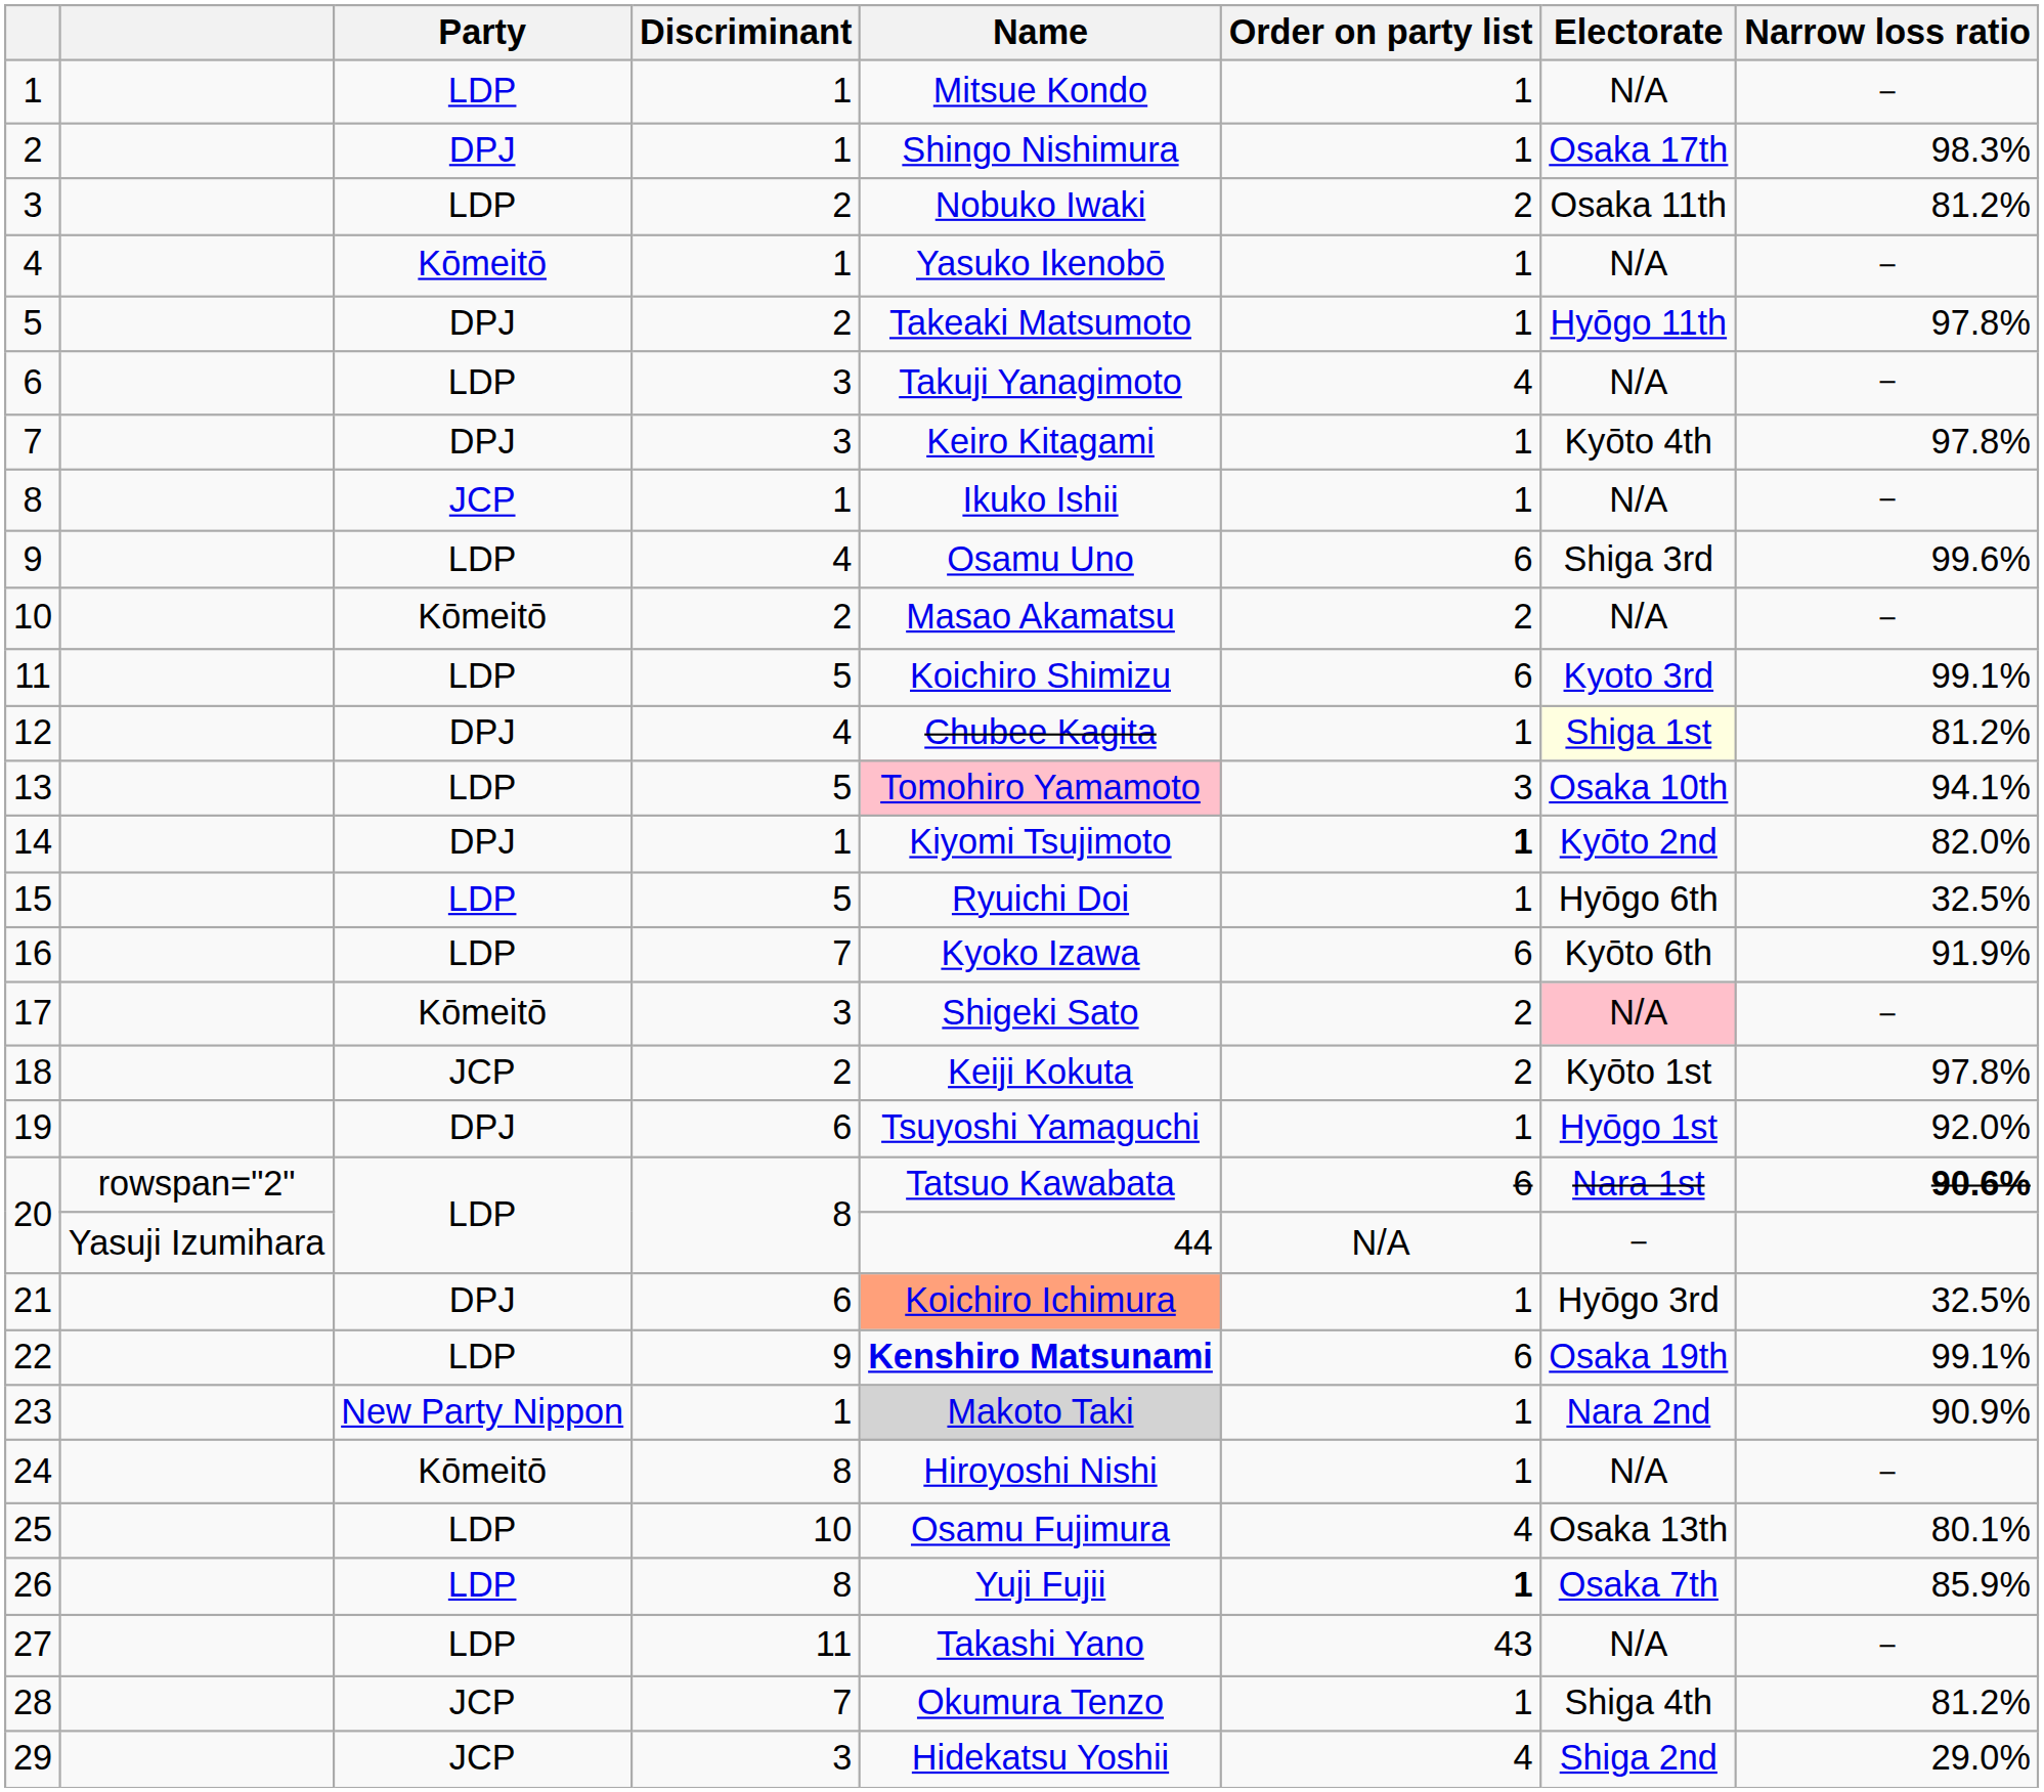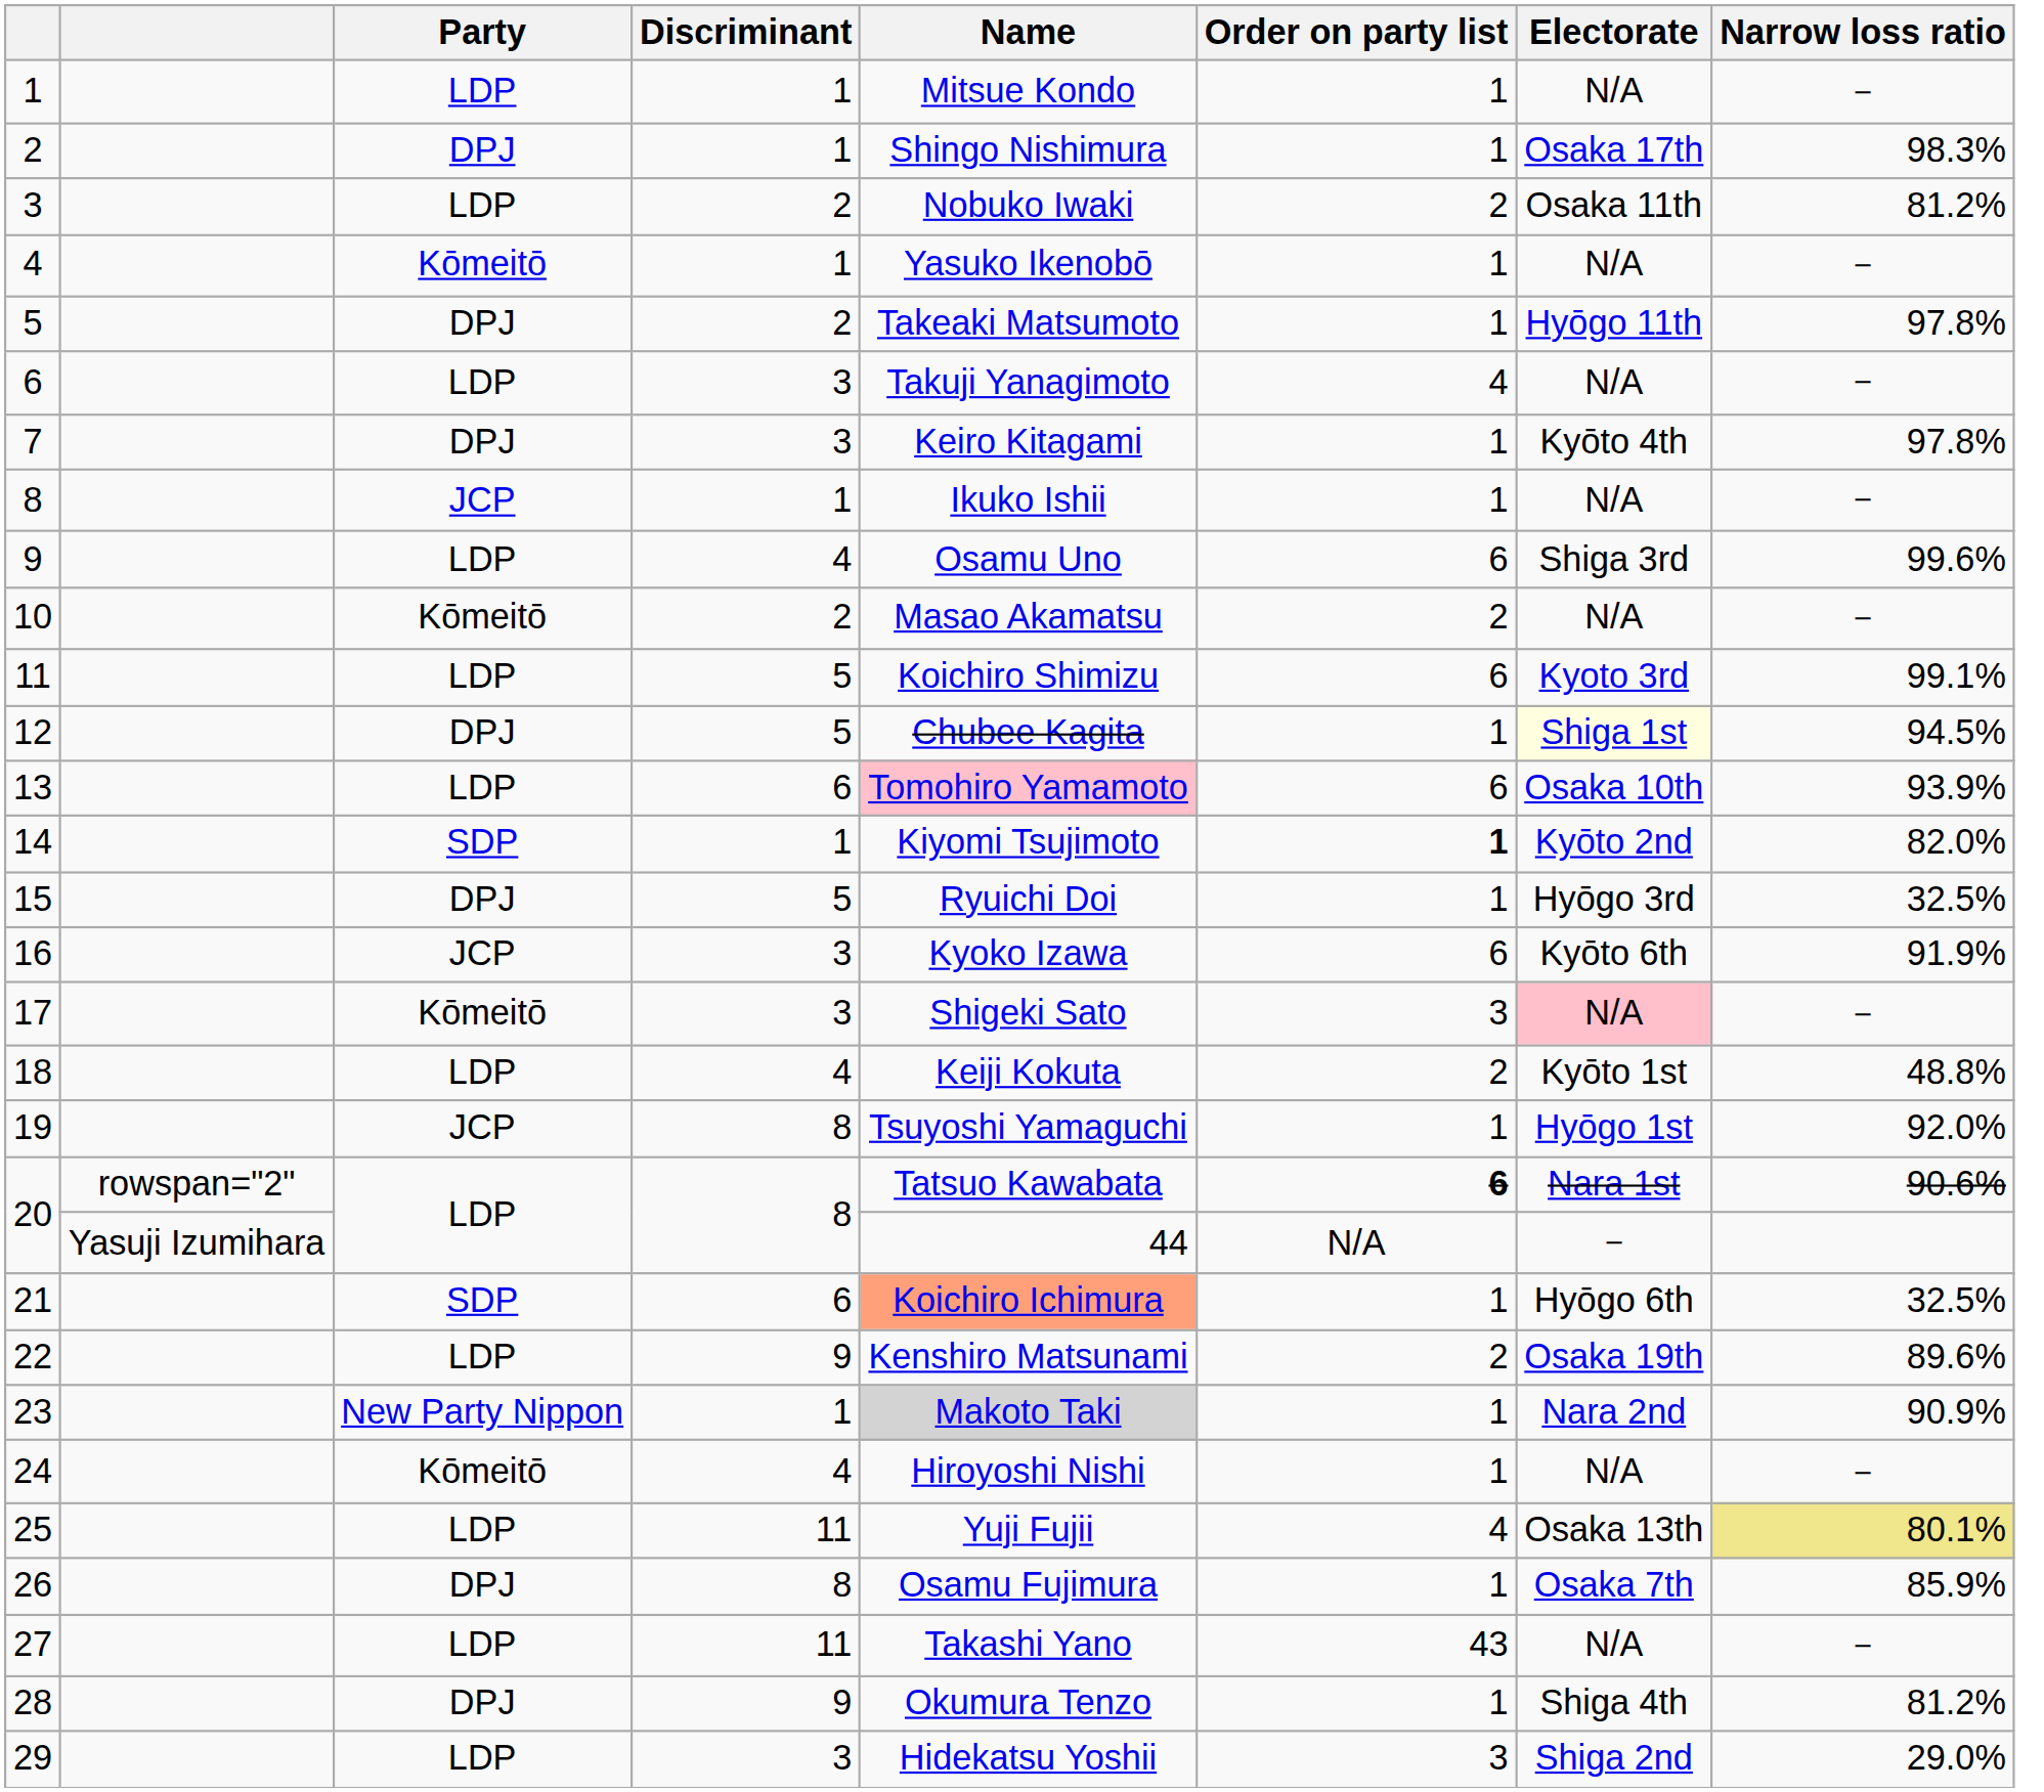12 | Discriminant: 4 -> 5
12 | Narrow loss ratio: 81.2% -> 94.5%
13 | Discriminant: 5 -> 6
13 | Order on party list: 3 -> 6
13 | Narrow loss ratio: 94.1% -> 93.9%
14 | Party: DPJ -> SDP
15 | Party: LDP -> DPJ
15 | Electorate: Hyōgo 6th -> Hyōgo 3rd
16 | Party: LDP -> JCP
16 | Discriminant: 7 -> 3
17 | Order on party list: 2 -> 3
18 | Party: JCP -> LDP
18 | Discriminant: 2 -> 4
18 | Narrow loss ratio: 97.8% -> 48.8%
19 | Party: DPJ -> JCP
19 | Discriminant: 6 -> 8
20 / rowspan="2" | Order on party list: normal -> bold
20 / rowspan="2" | Narrow loss ratio: bold -> normal
21 | Party: DPJ -> SDP
21 | Electorate: Hyōgo 3rd -> Hyōgo 6th
22 | Name: bold -> normal
22 | Order on party list: 6 -> 2
22 | Narrow loss ratio: 99.1% -> 89.6%
24 | Discriminant: 8 -> 4
25 | Discriminant: 10 -> 11
25 | Name: Osamu Fujimura -> Yuji Fujii
25 | Narrow loss ratio: no background -> khaki background
26 | Party: LDP -> DPJ
26 | Name: Yuji Fujii -> Osamu Fujimura
26 | Order on party list: bold -> normal
28 | Party: JCP -> DPJ
28 | Discriminant: 7 -> 9
29 | Party: JCP -> LDP
29 | Order on party list: 4 -> 3
